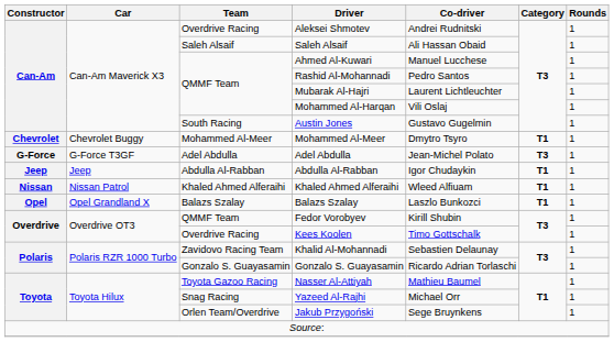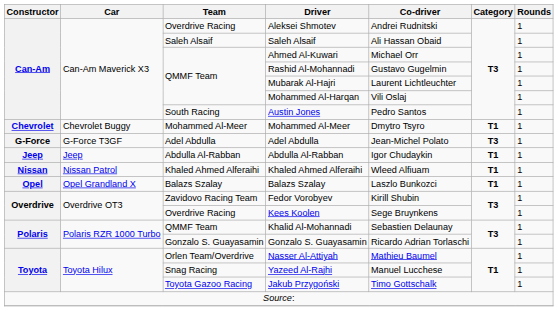Ahmed Al-Kuwari | Co-driver: Manuel Lucchese -> Michael Orr
Rashid Al-Mohannadi | Co-driver: Pedro Santos -> Gustavo Gugelmin
Austin Jones | Co-driver: Gustavo Gugelmin -> Pedro Santos
Fedor Vorobyev | Team: QMMF Team -> Zavidovo Racing Team
Kees Koolen | Co-driver: Timo Gottschalk -> Sege Bruynkens
Khalid Al-Mohannadi | Team: Zavidovo Racing Team -> QMMF Team
Nasser Al-Attiyah | Team: Toyota Gazoo Racing -> Orlen Team/Overdrive
Yazeed Al-Rajhi | Co-driver: Michael Orr -> Manuel Lucchese
Jakub Przygoński | Team: Orlen Team/Overdrive -> Toyota Gazoo Racing
Jakub Przygoński | Co-driver: Sege Bruynkens -> Timo Gottschalk
